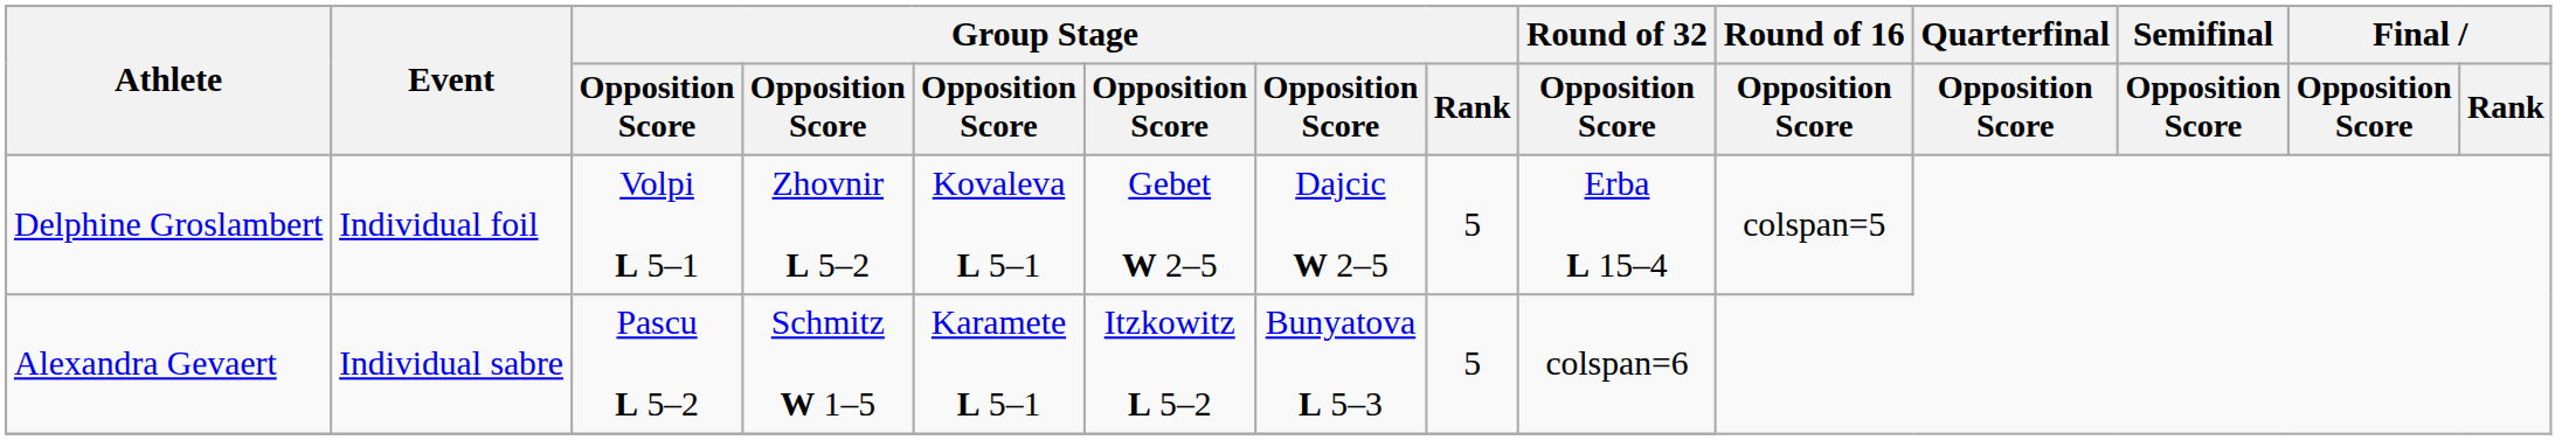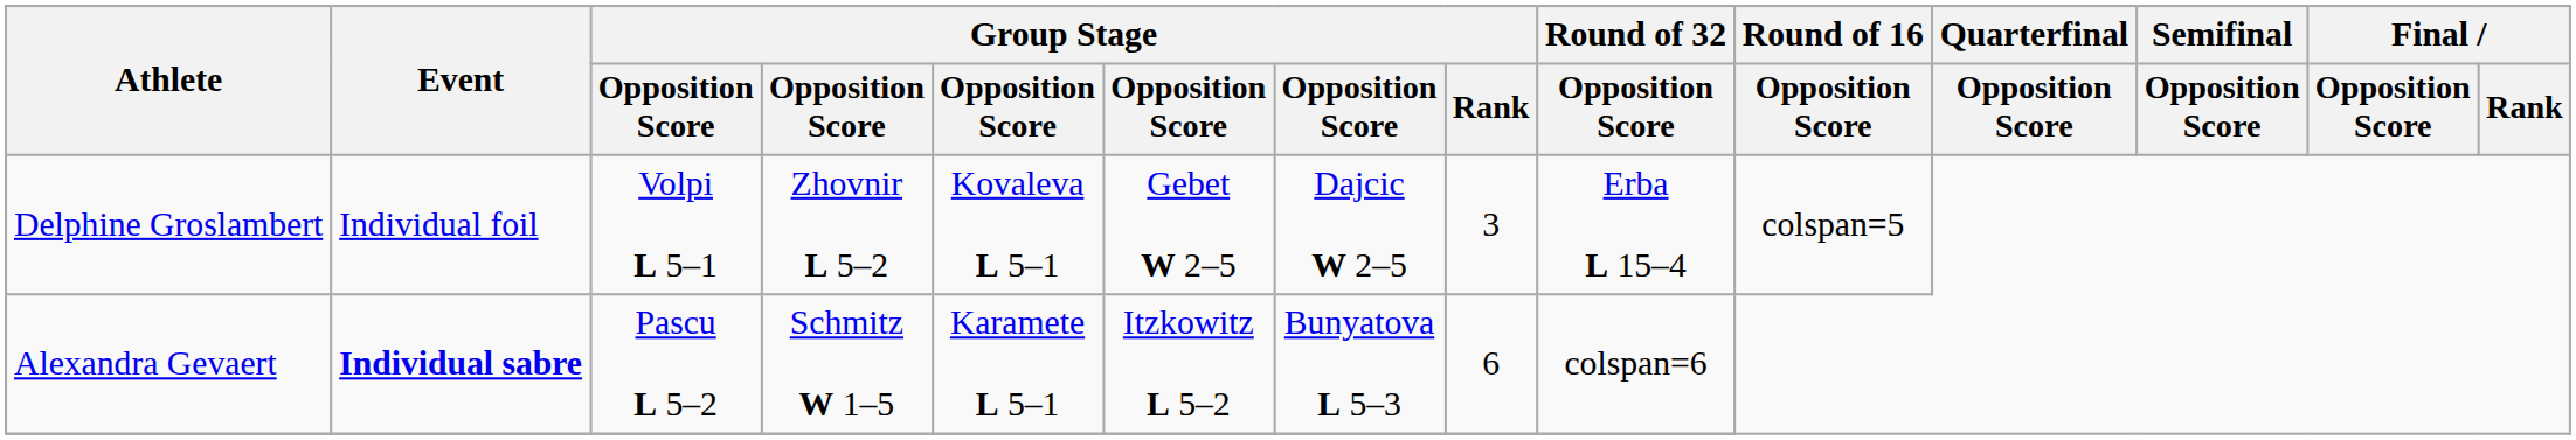Delphine Groslambert | Group Stage / Rank: 5 -> 3
Alexandra Gevaert | Event: normal -> bold
Alexandra Gevaert | Group Stage / Rank: 5 -> 6
